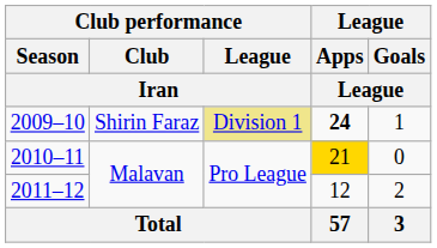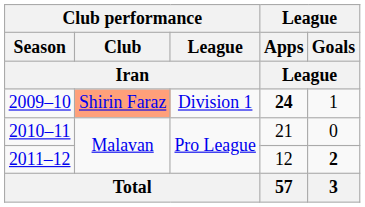2009–10 | Club performance / Club / Iran: no background -> lightsalmon background
2009–10 | Club performance / League / Iran: khaki background -> no background
2010–11 | League / Apps / League: gold background -> no background
2011–12 | League / Goals / League: normal -> bold
